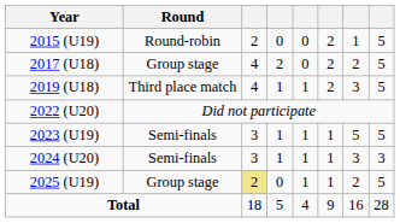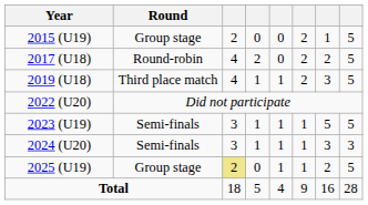2015 (U19) | Round: Round-robin -> Group stage
2017 (U18) | Round: Group stage -> Round-robin
